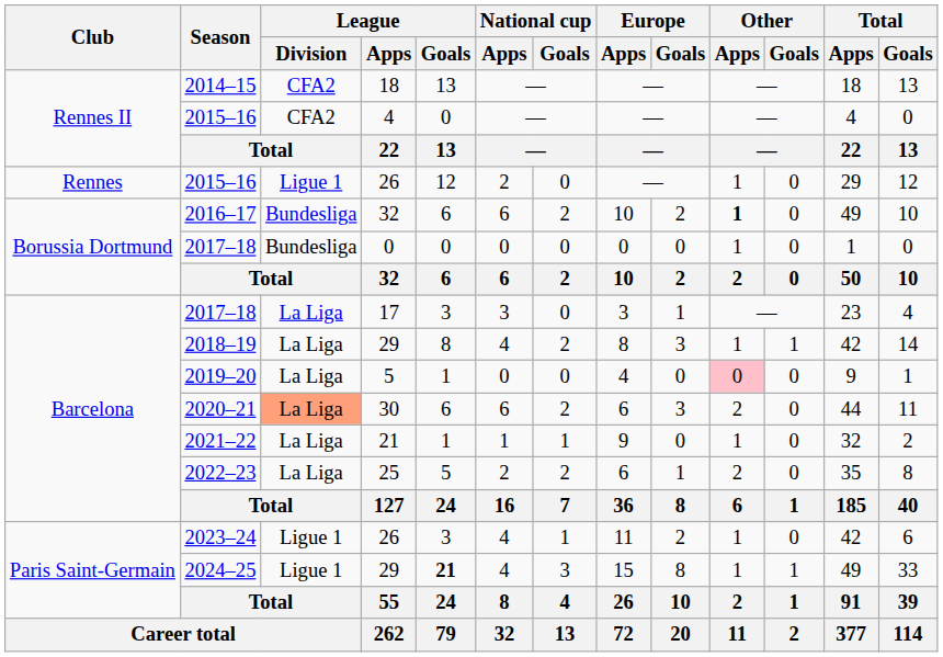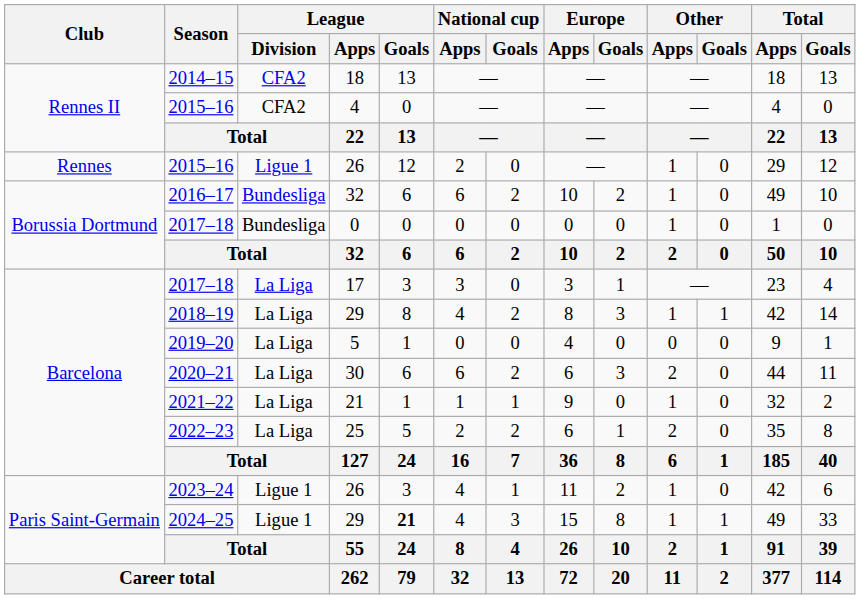2016–17 | Other / Apps: bold -> normal
2019–20 | Other / Apps: pink background -> no background
2020–21 | League / Division: lightsalmon background -> no background
